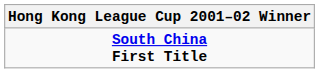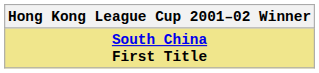row 2 | column 1: no background -> khaki background
